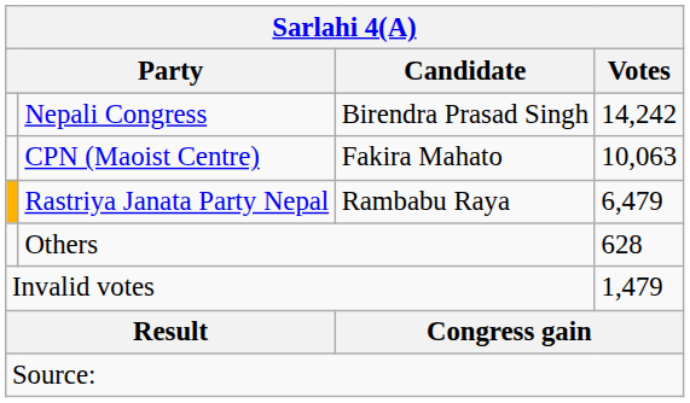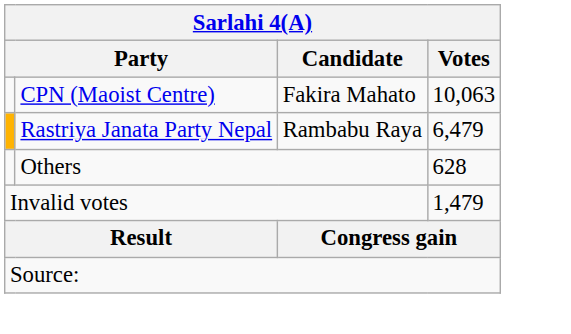- row: Nepali Congress | Birendra Prasad Singh | 14,242
